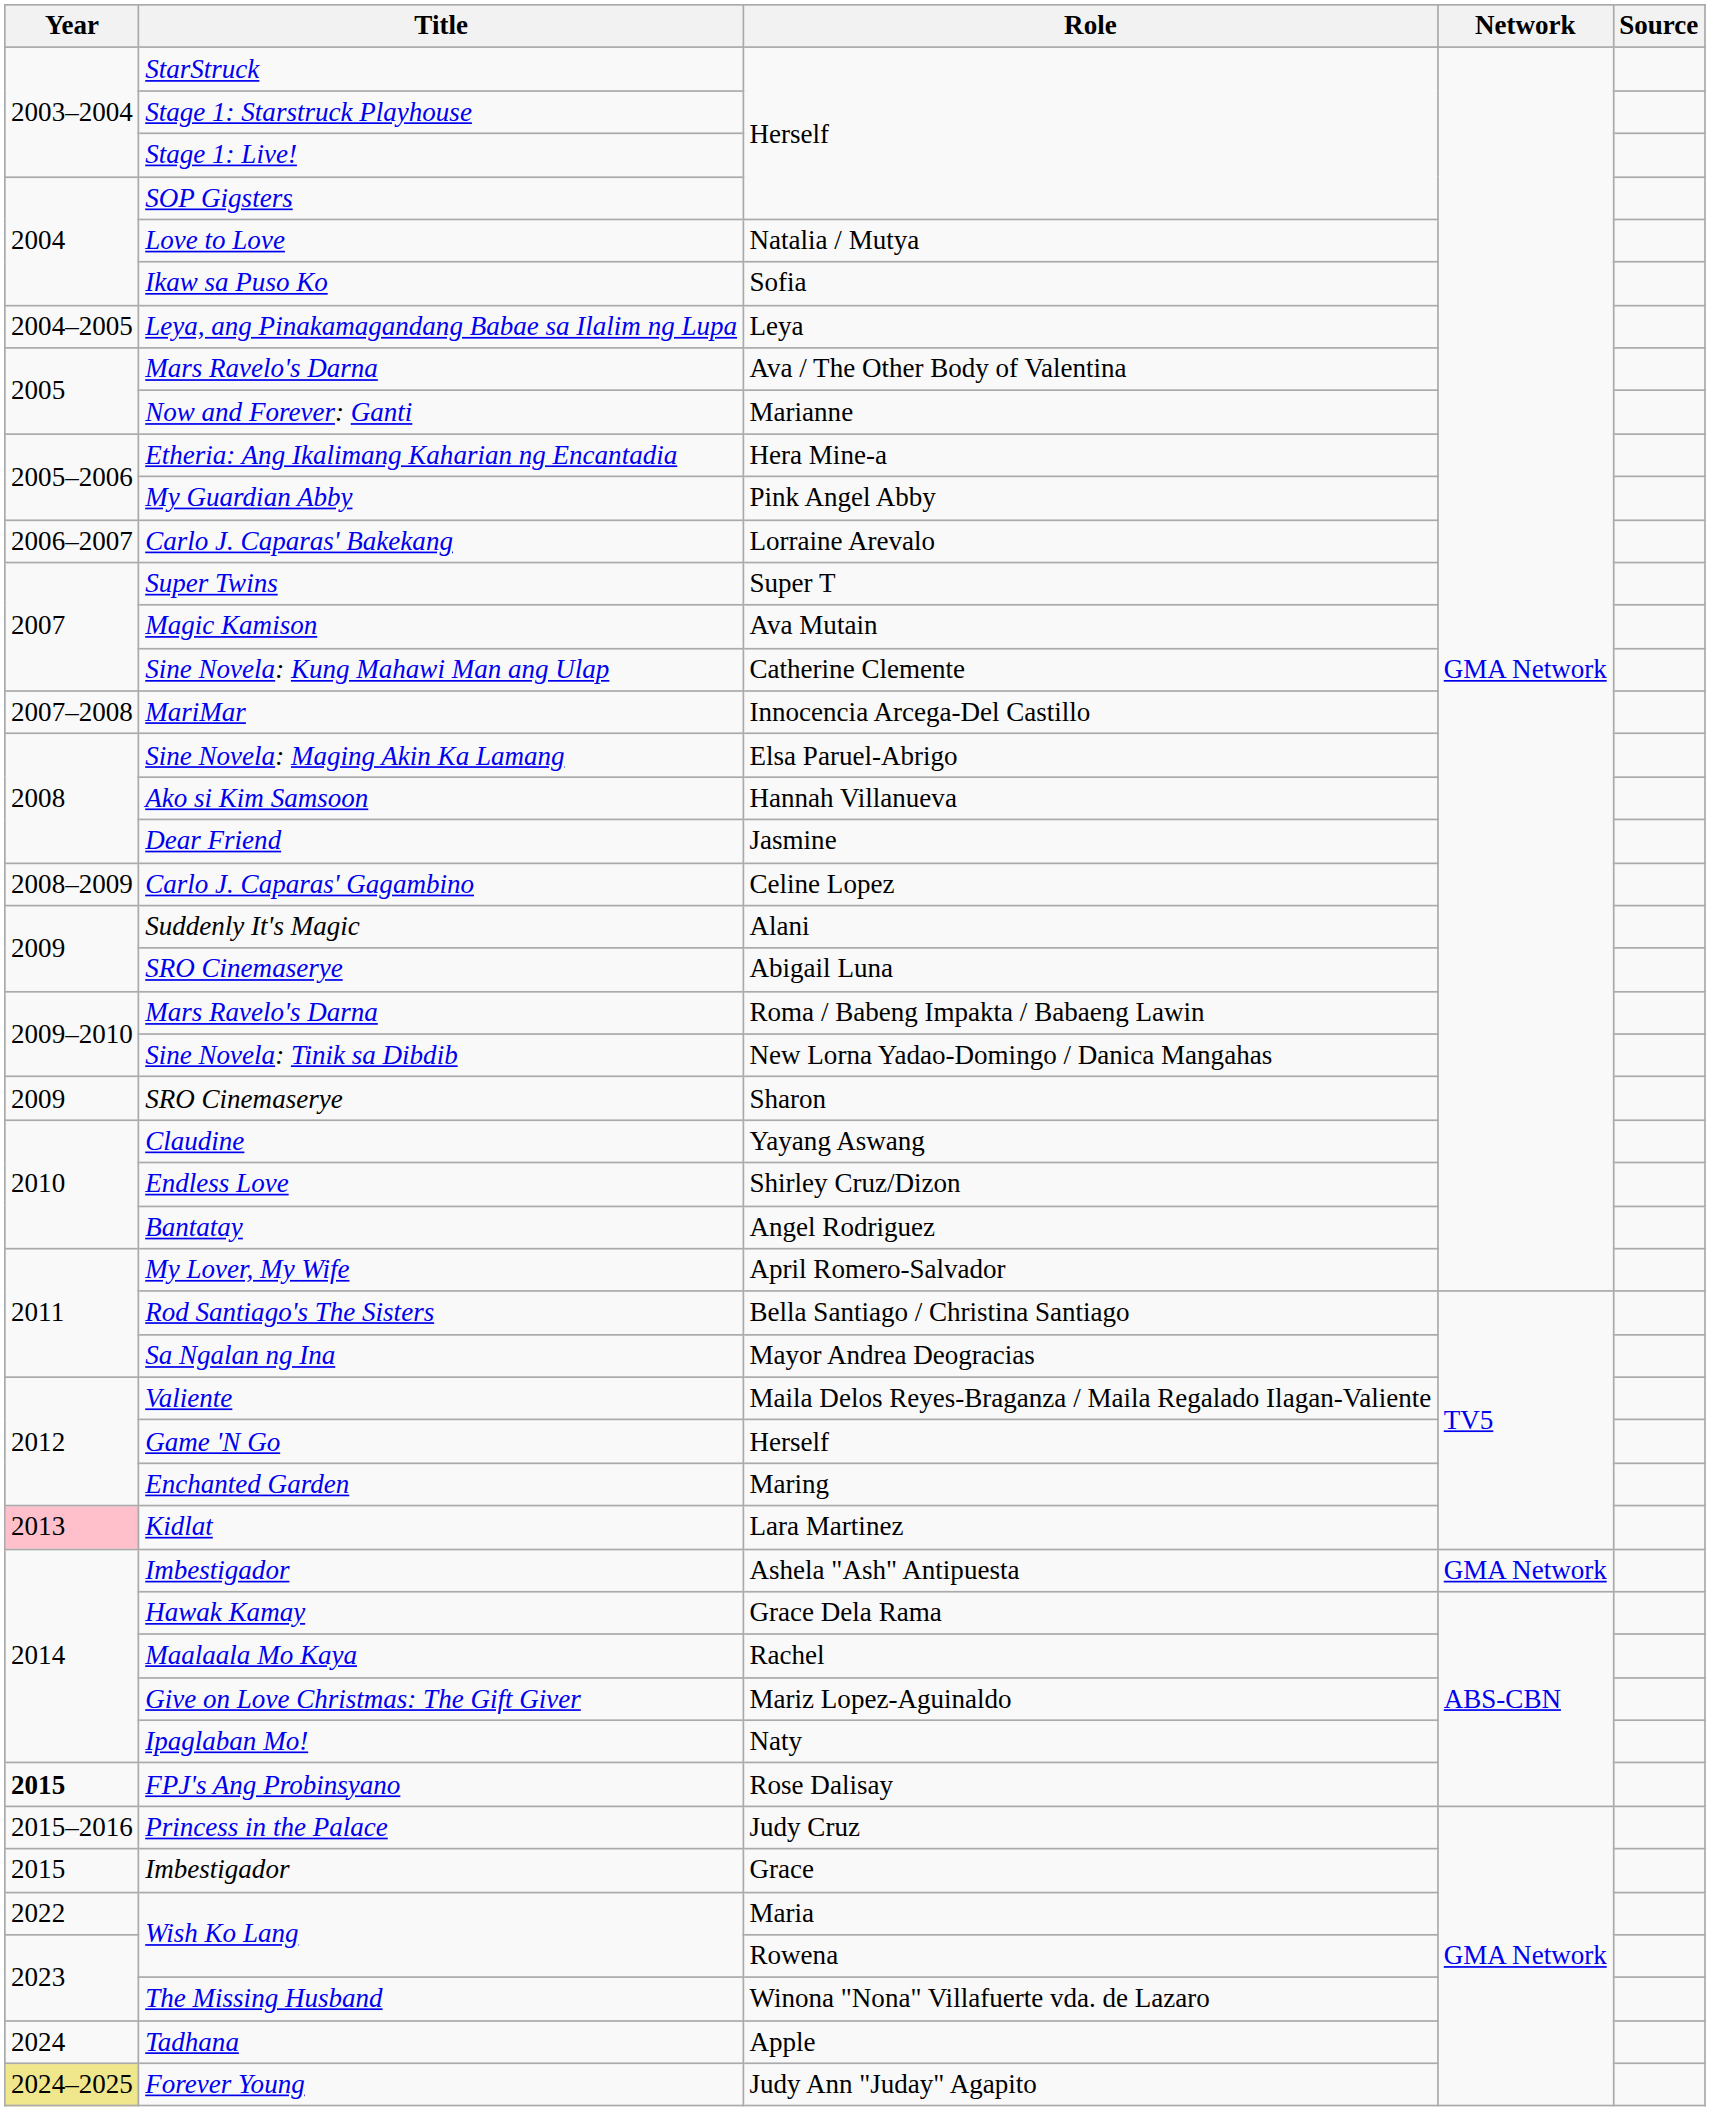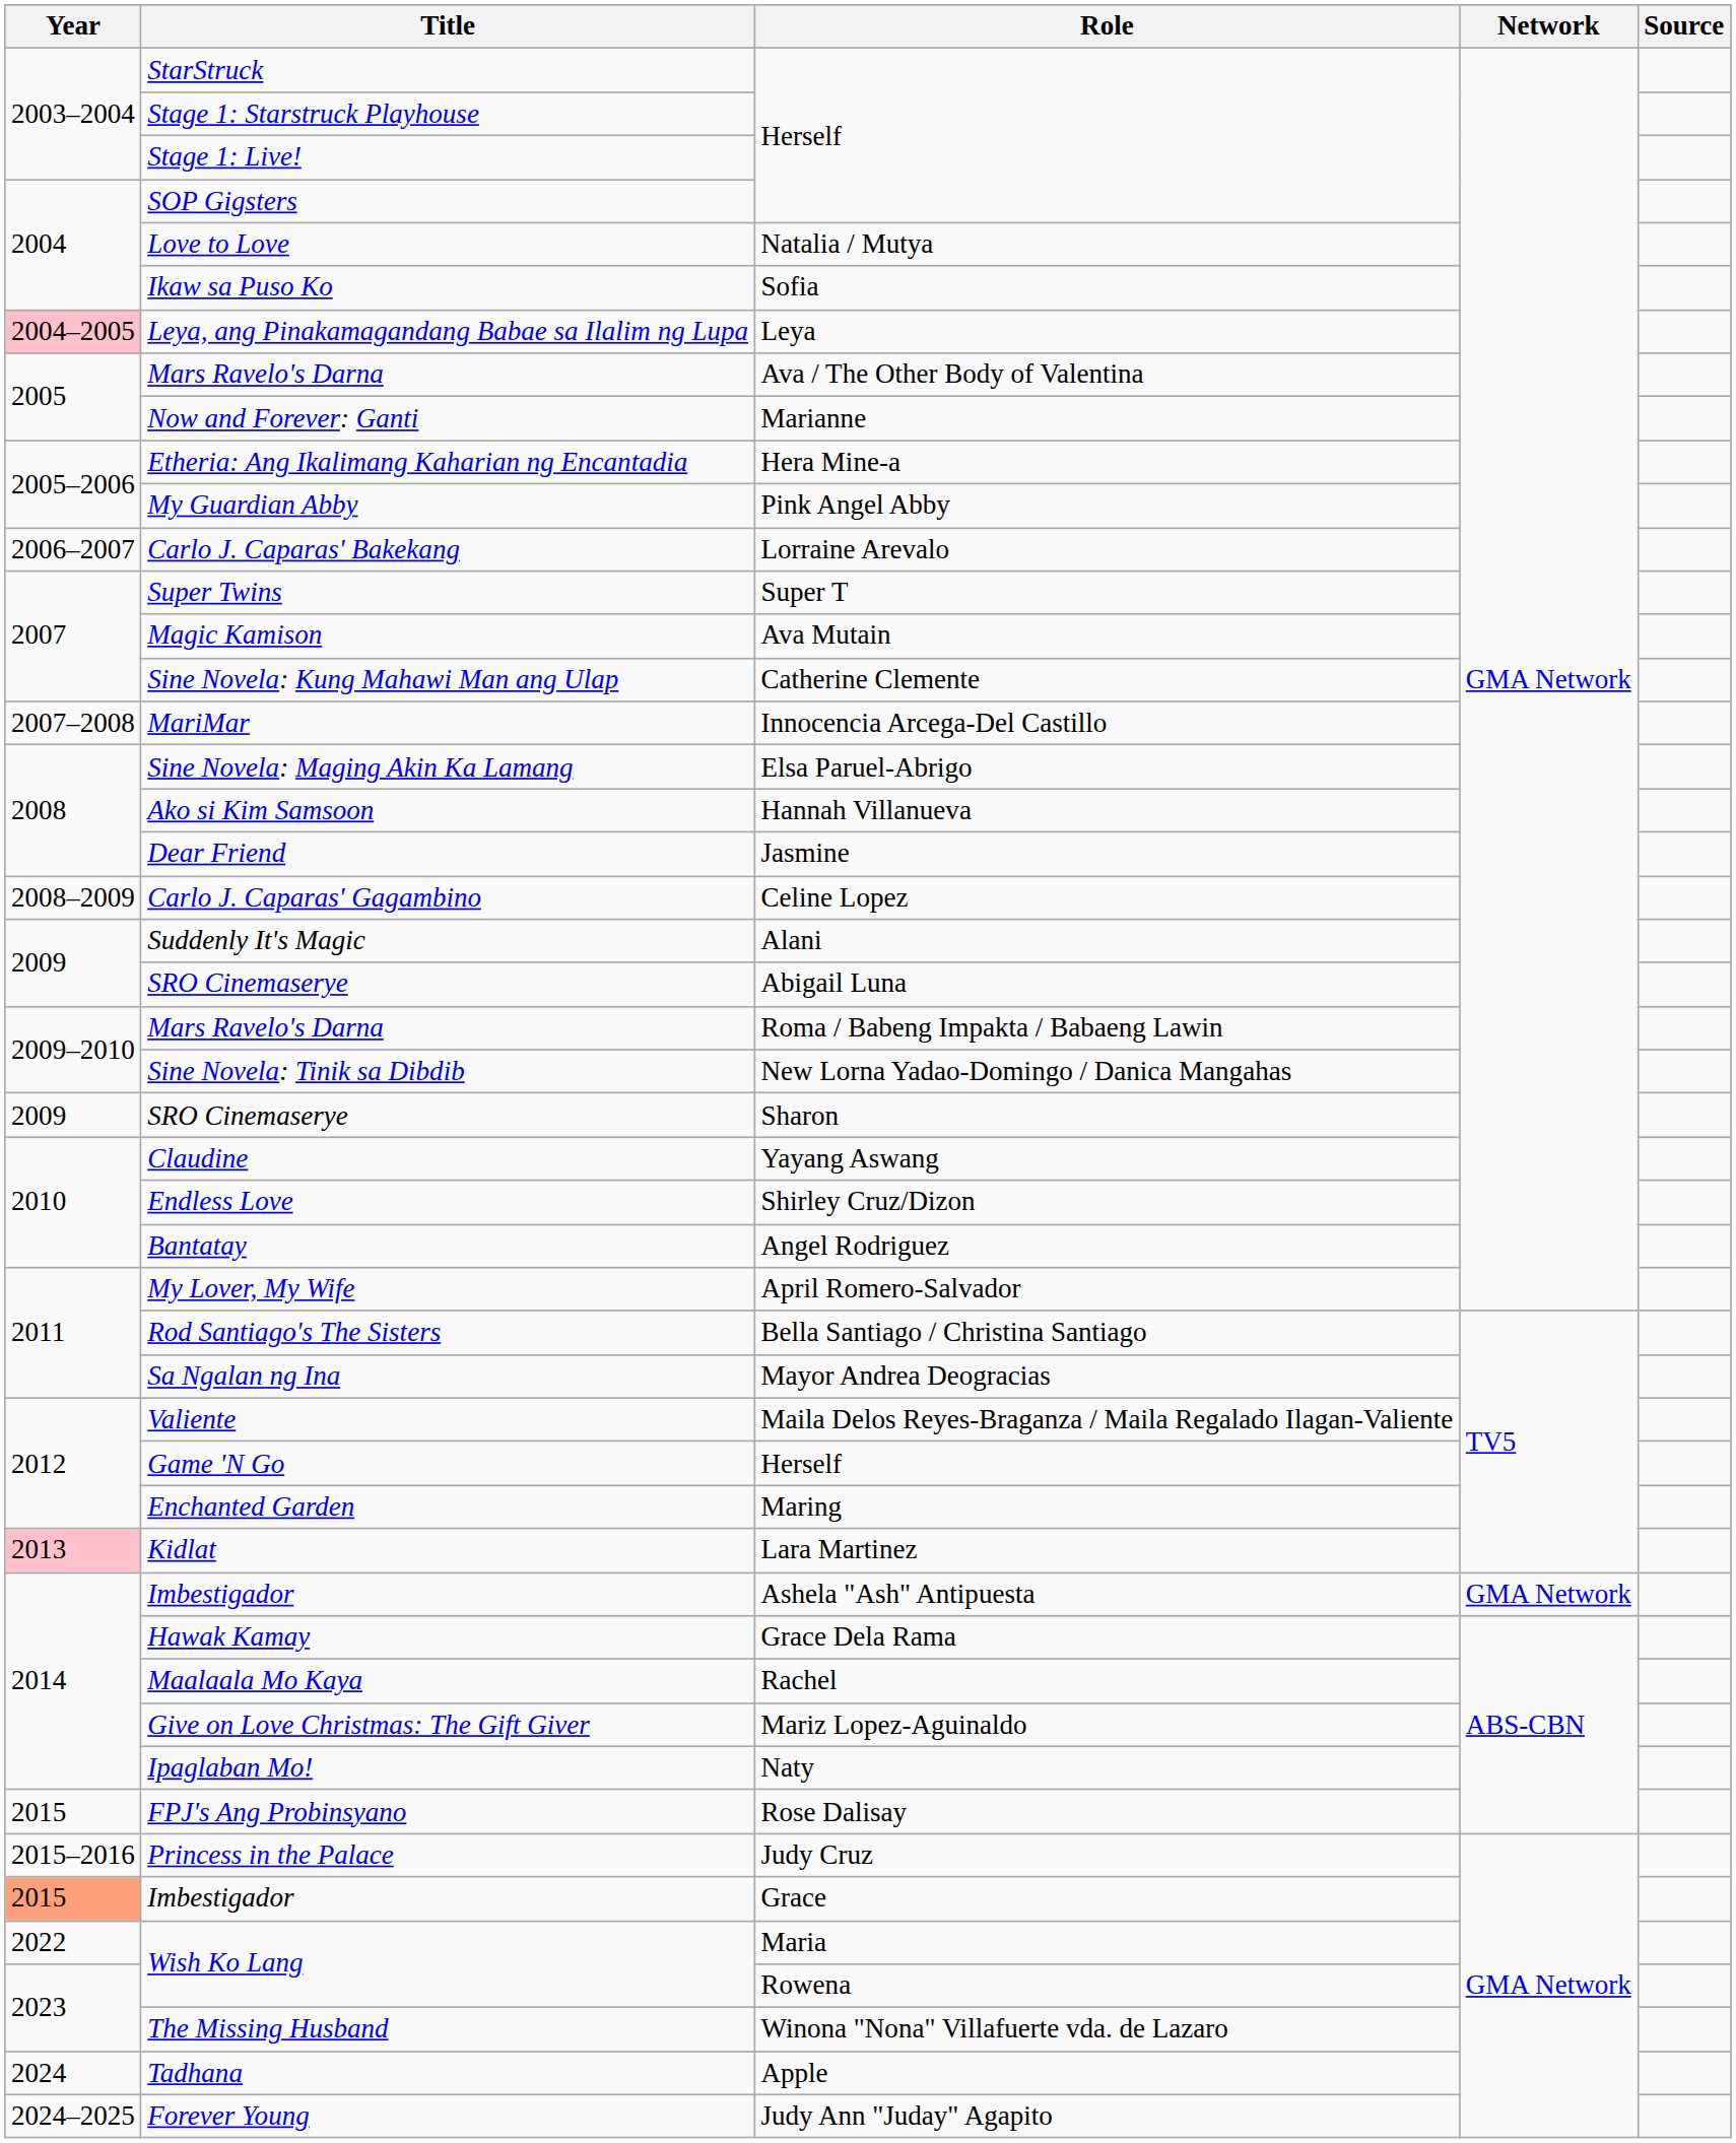Leya, ang Pinakamagandang Babae sa Ilalim ng Lupa | Year: no background -> pink background
FPJ's Ang Probinsyano | Year: bold -> normal
Imbestigador / Grace | Year: no background -> lightsalmon background
Forever Young | Year: khaki background -> no background
